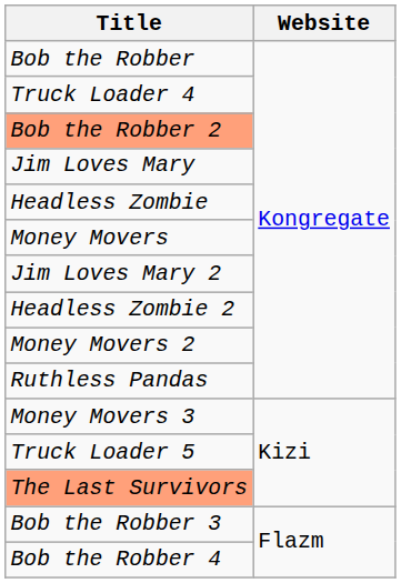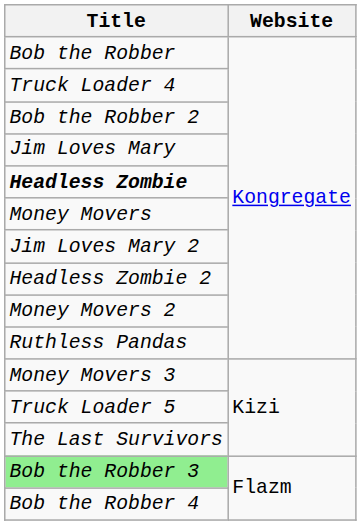Bob the Robber 2 | Title: lightsalmon background -> no background
Headless Zombie | Title: normal -> bold
The Last Survivors | Title: lightsalmon background -> no background
Bob the Robber 3 | Title: no background -> lightgreen background
